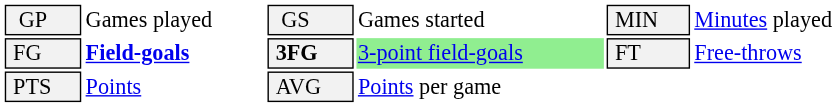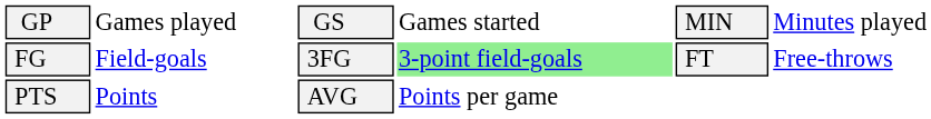FG | column 2: bold -> normal
FG | column 3: bold -> normal
